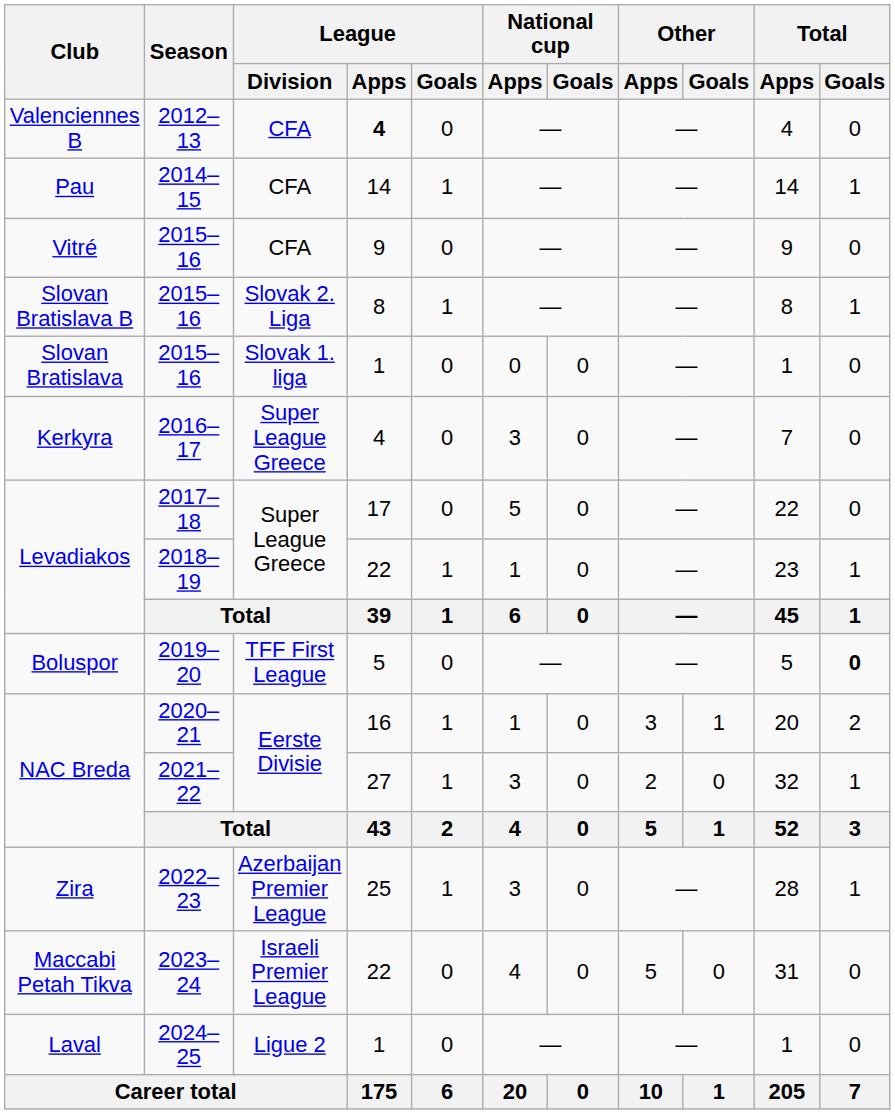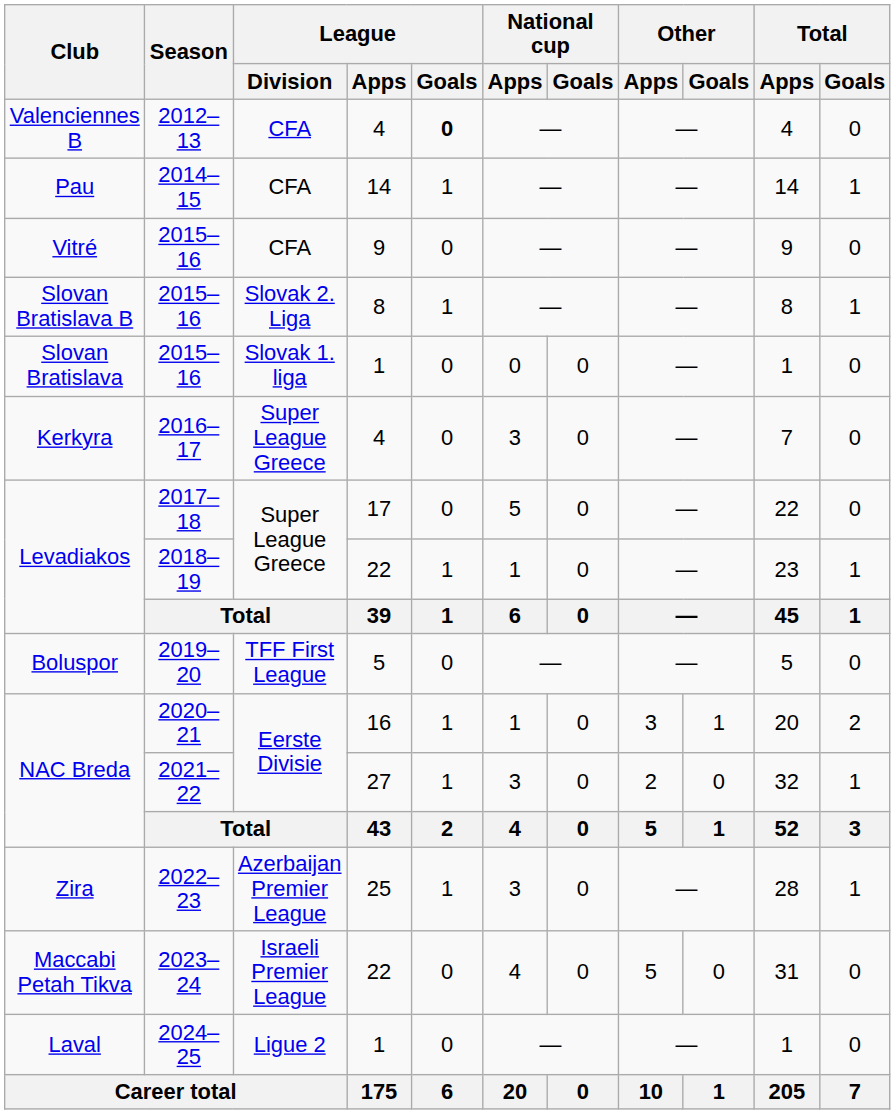Valenciennes B | League / Apps: bold -> normal
Valenciennes B | League / Goals: normal -> bold
Boluspor | Total / Goals: bold -> normal
